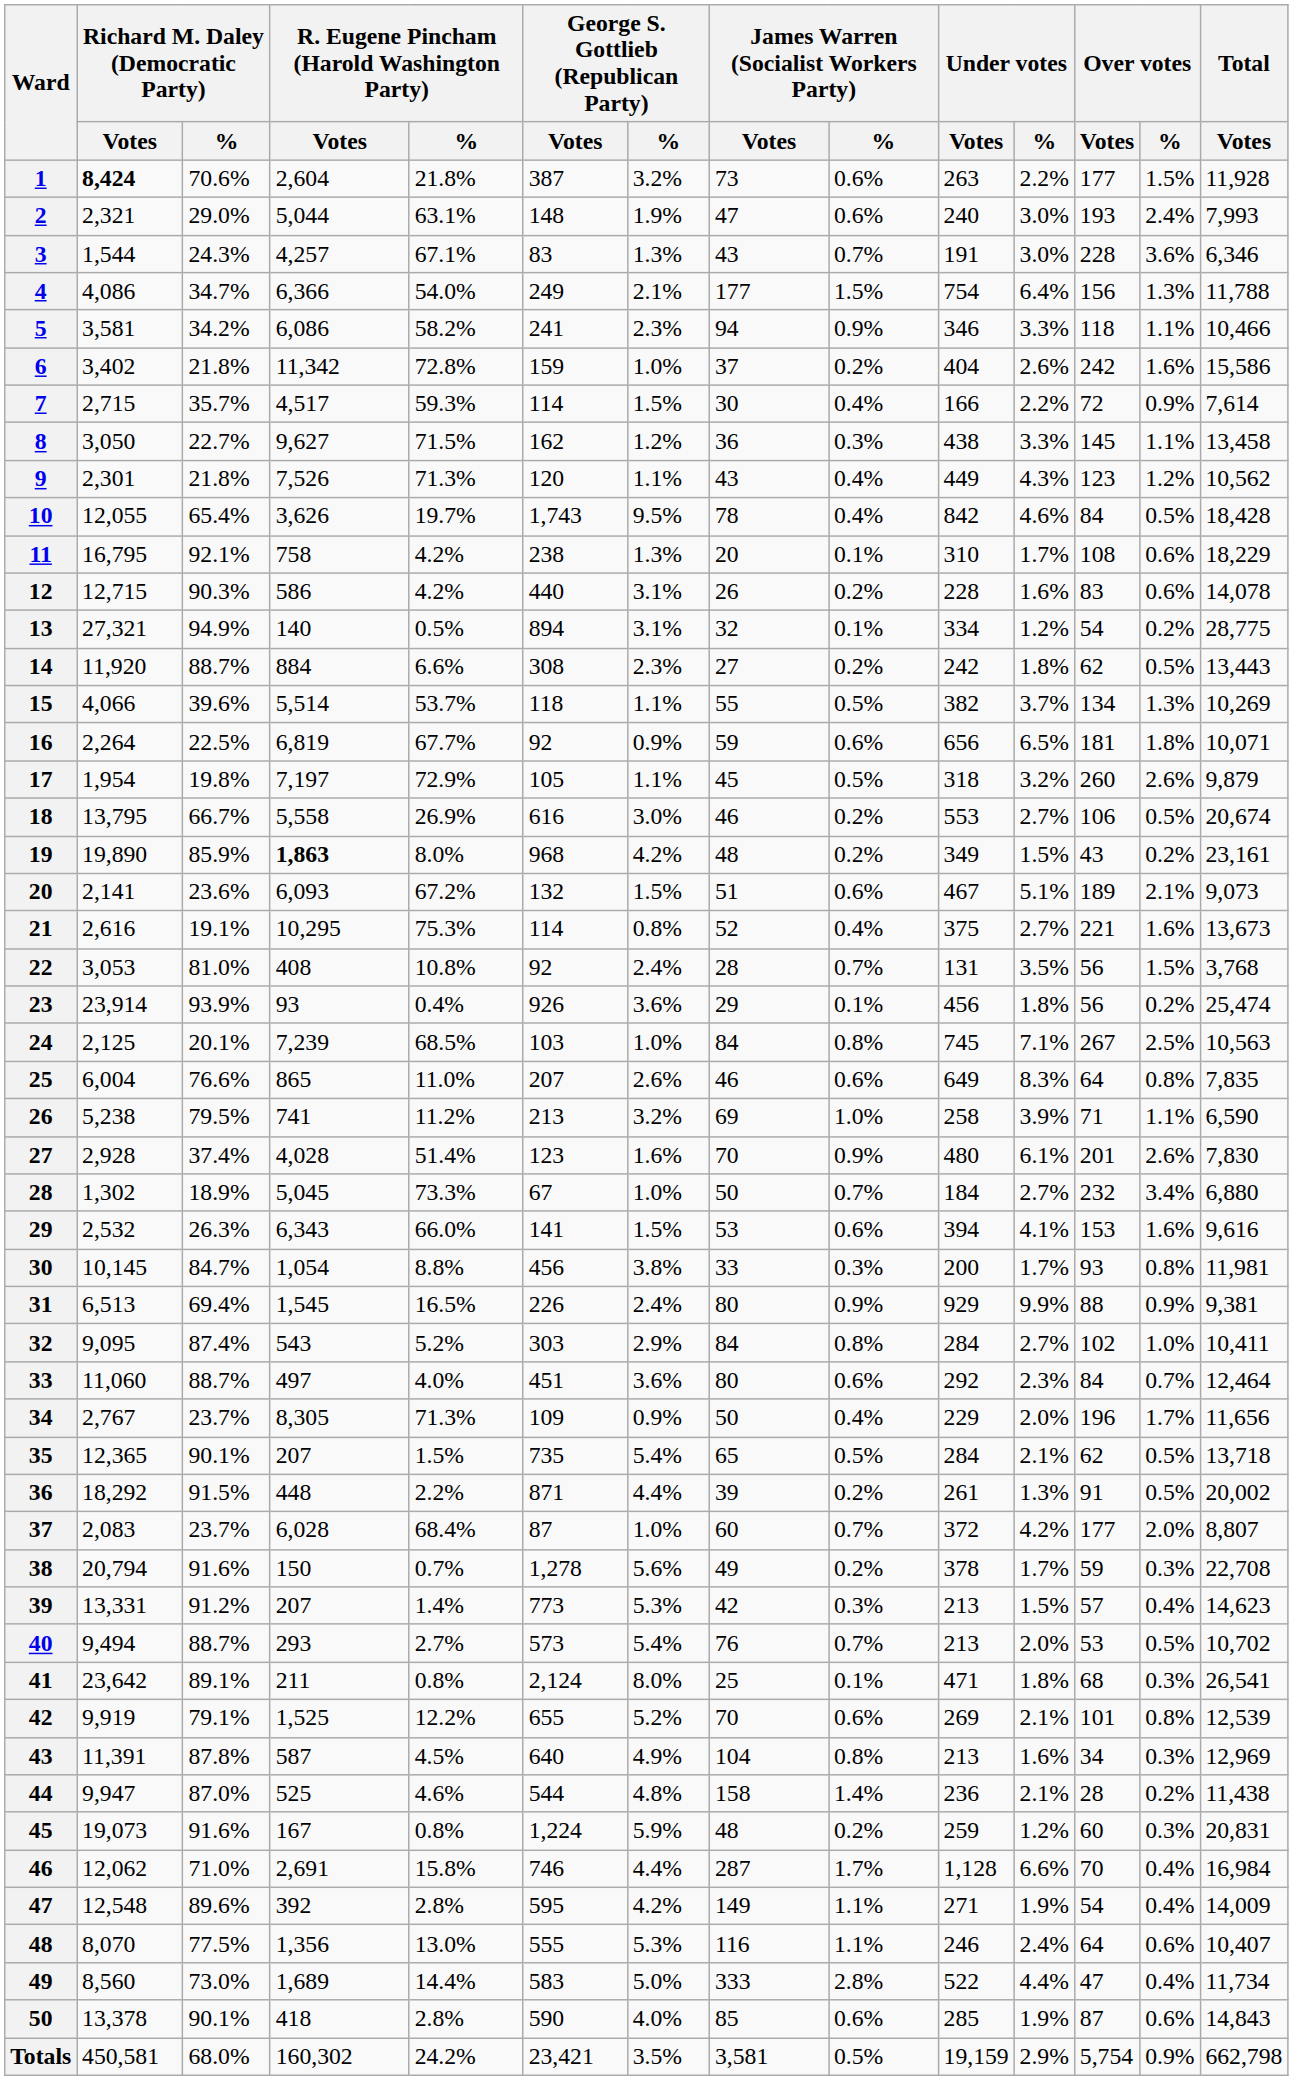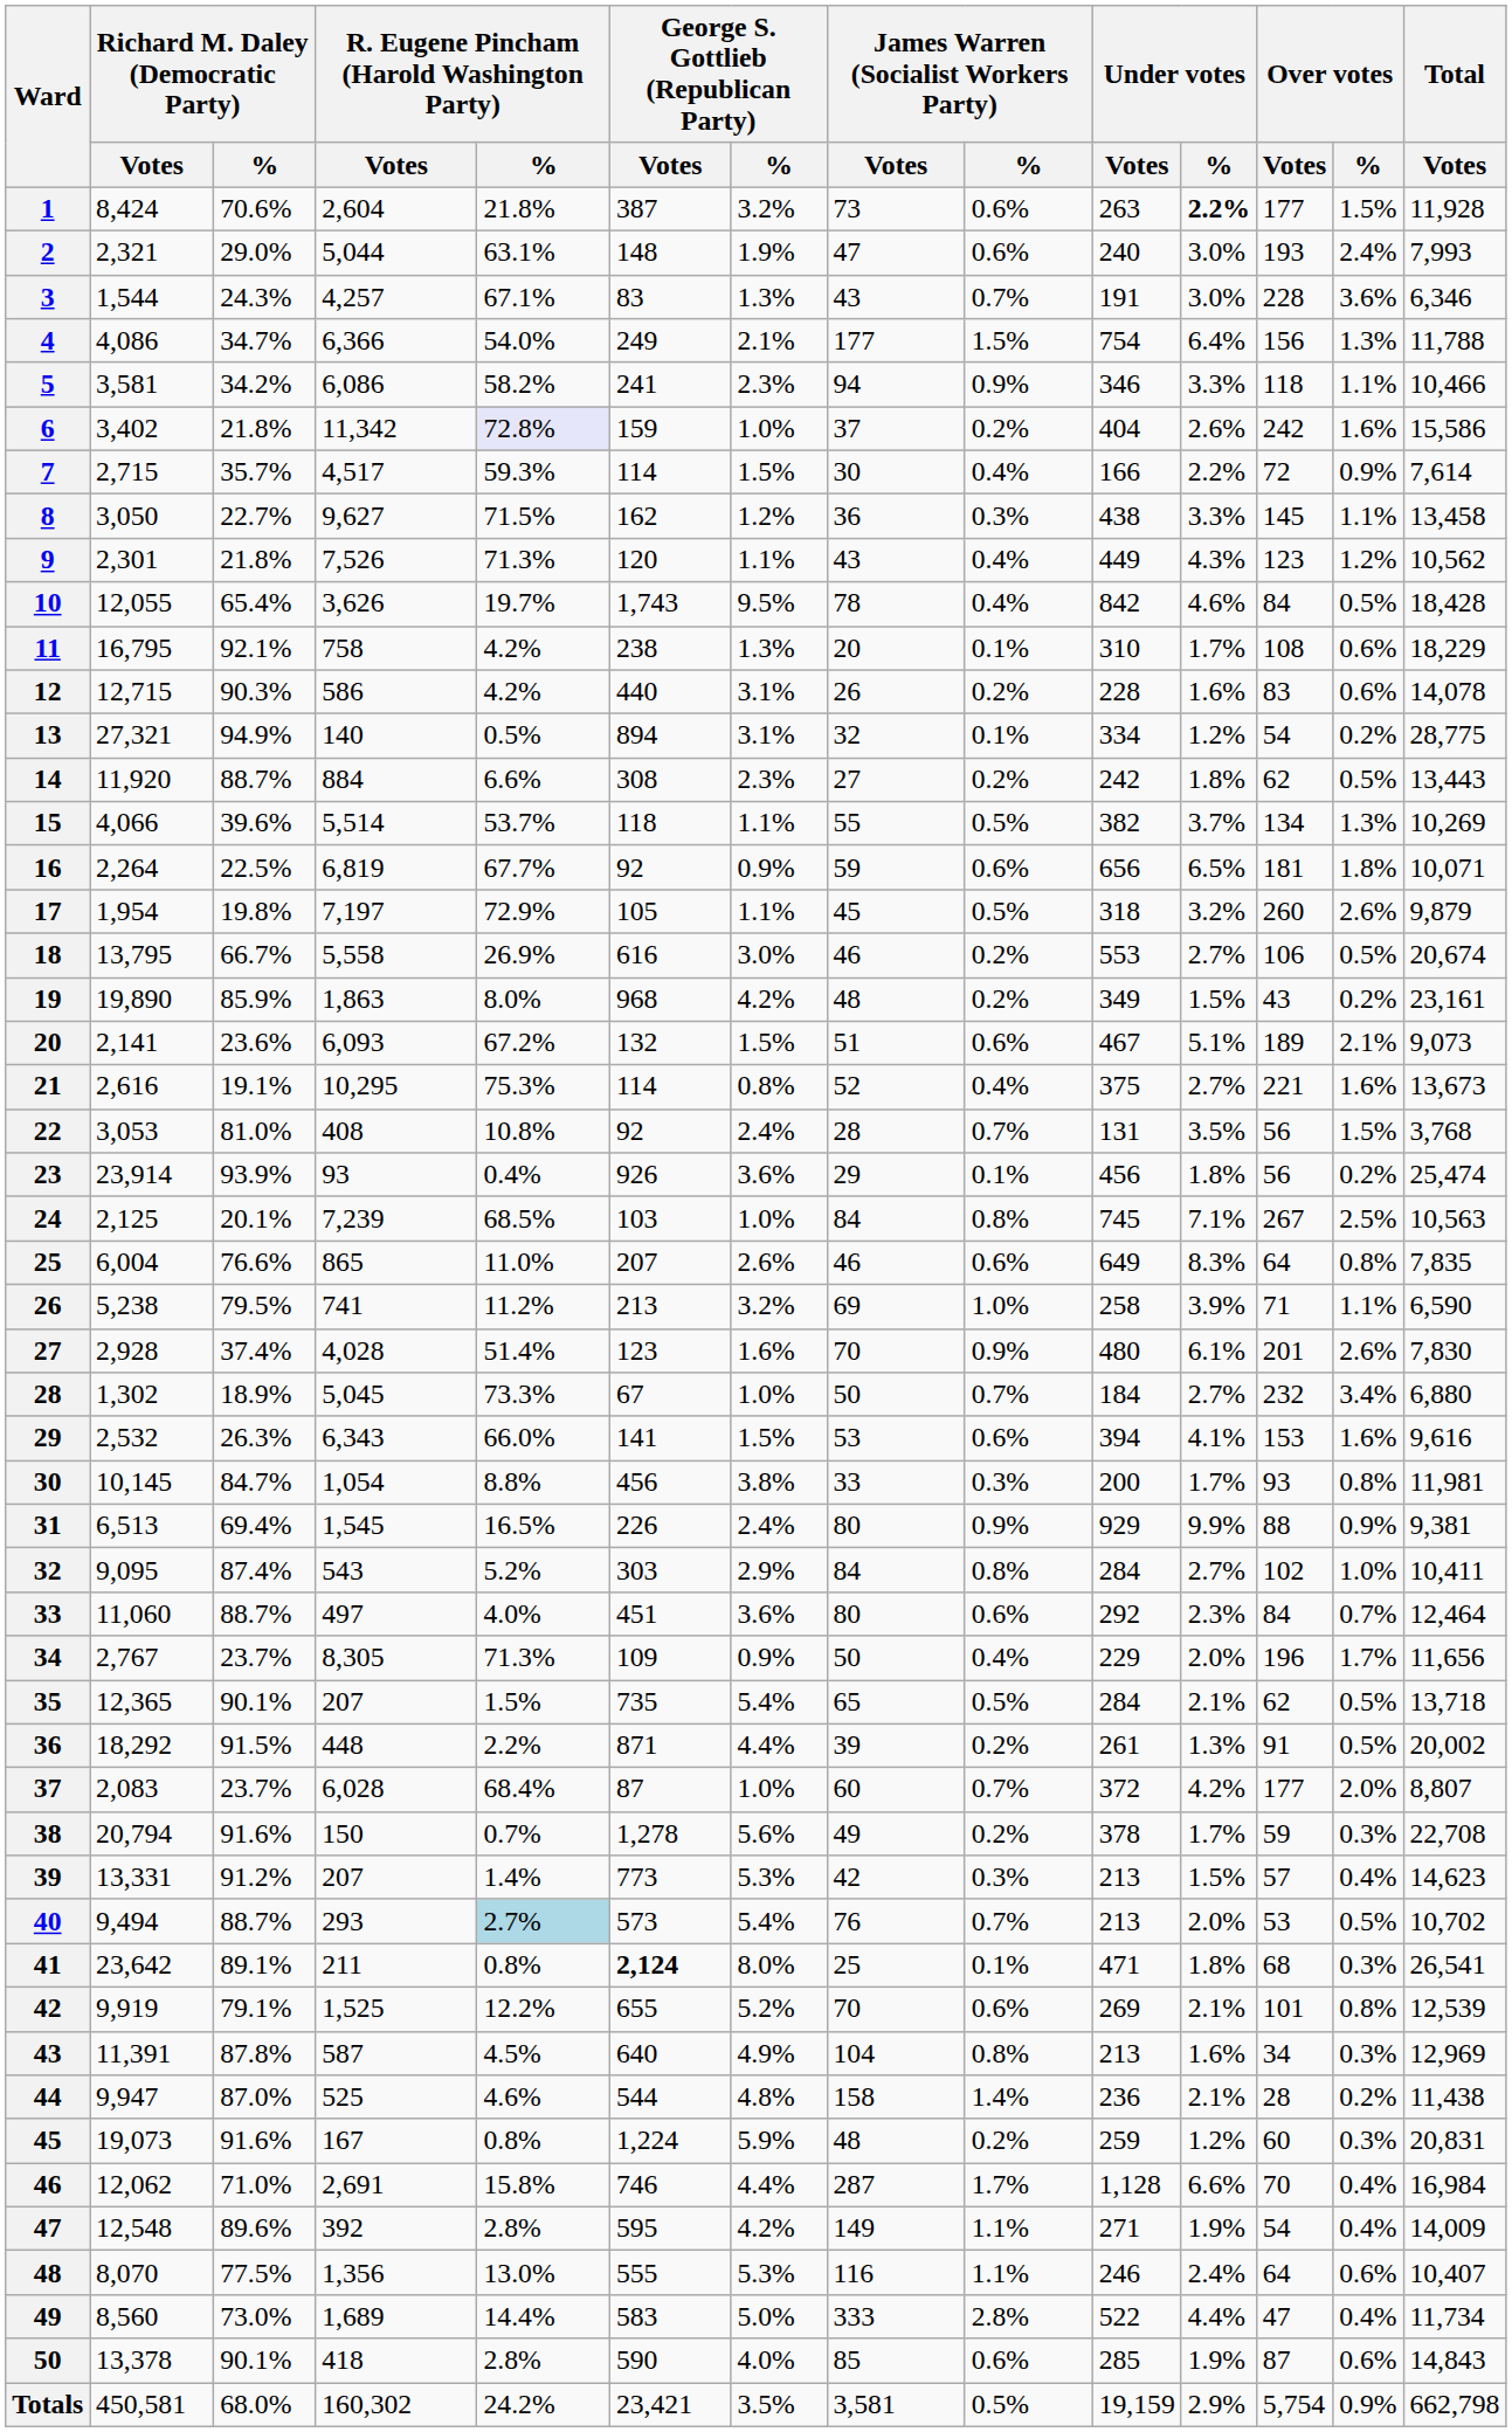1 | Richard M. Daley (Democratic Party) / Votes: bold -> normal
1 | Under votes / %: normal -> bold
6 | R. Eugene Pincham (Harold Washington Party) / %: no background -> lavender background
19 | R. Eugene Pincham (Harold Washington Party) / Votes: bold -> normal
40 | R. Eugene Pincham (Harold Washington Party) / %: no background -> lightblue background
41 | George S. Gottlieb (Republican Party) / Votes: normal -> bold
